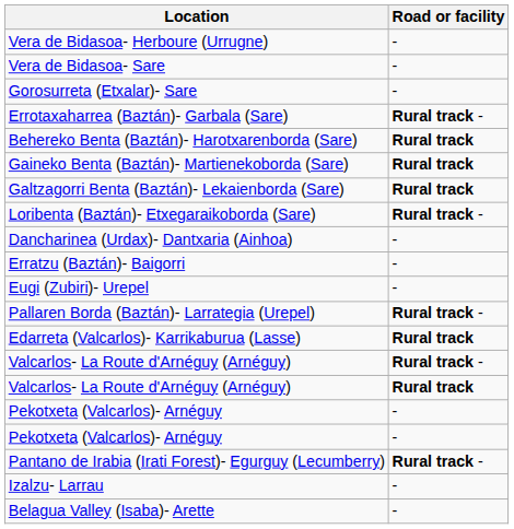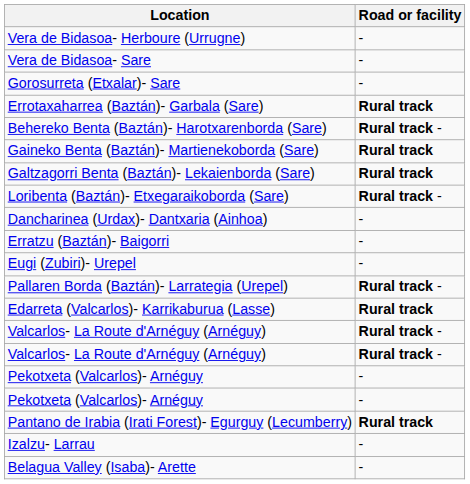row 5 | Road or facility: Rural track - -> Rural track
row 6 | Road or facility: Rural track -> Rural track -
row 16 | Road or facility: Rural track -> Rural track -
row 19 | Road or facility: Rural track - -> Rural track
